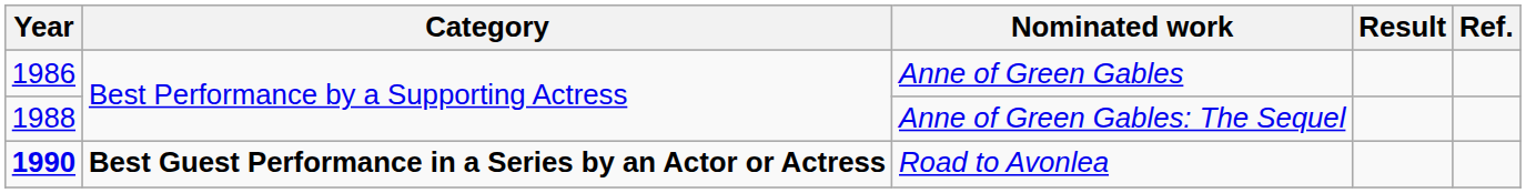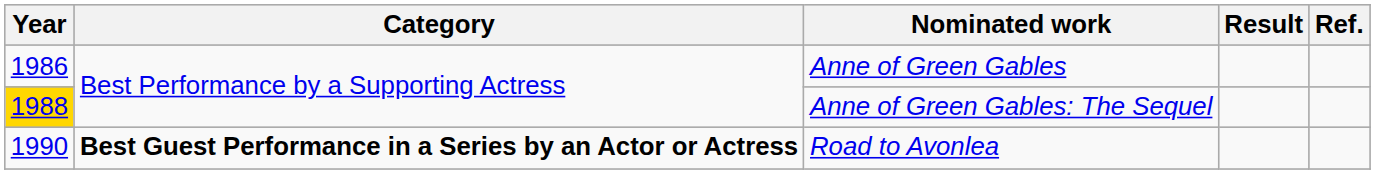Anne of Green Gables: The Sequel | Year: no background -> gold background
Road to Avonlea | Year: bold -> normal
